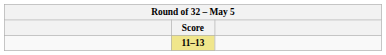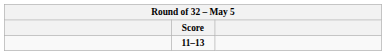row 3 | Score: khaki background -> no background
